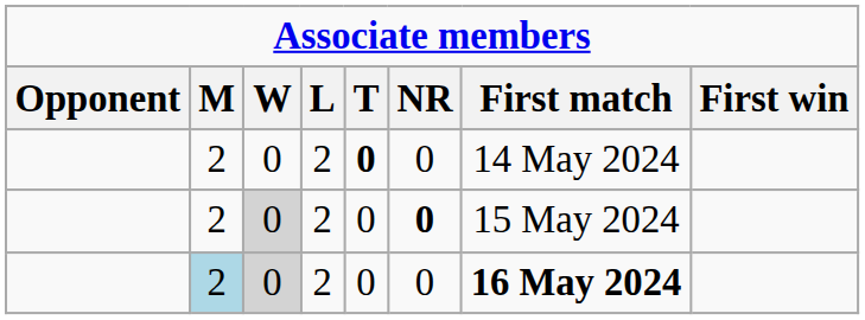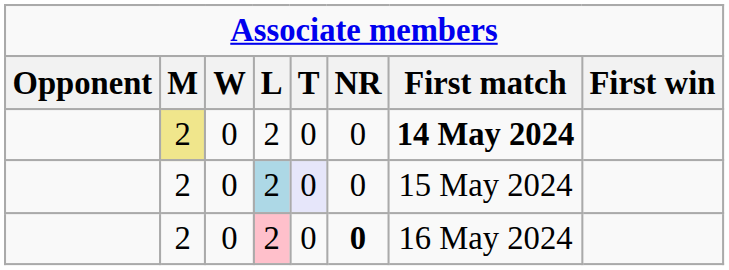row 3 | M: no background -> khaki background
row 3 | T: bold -> normal
row 3 | First match: normal -> bold
row 4 | W: lightgrey background -> no background
row 4 | L: no background -> lightblue background
row 4 | T: no background -> lavender background
row 4 | NR: bold -> normal
row 5 | M: lightblue background -> no background
row 5 | W: lightgrey background -> no background
row 5 | L: no background -> pink background
row 5 | NR: normal -> bold
row 5 | First match: bold -> normal
